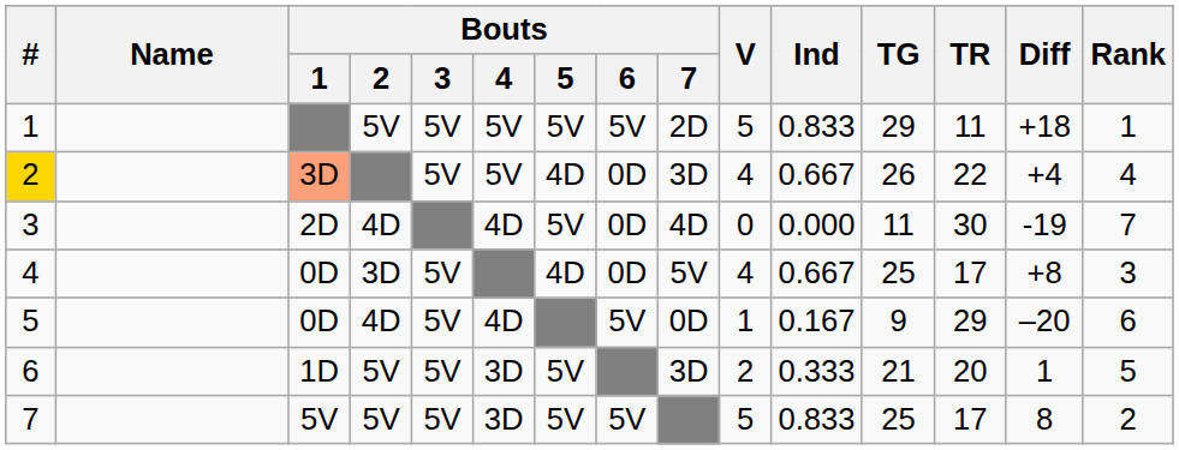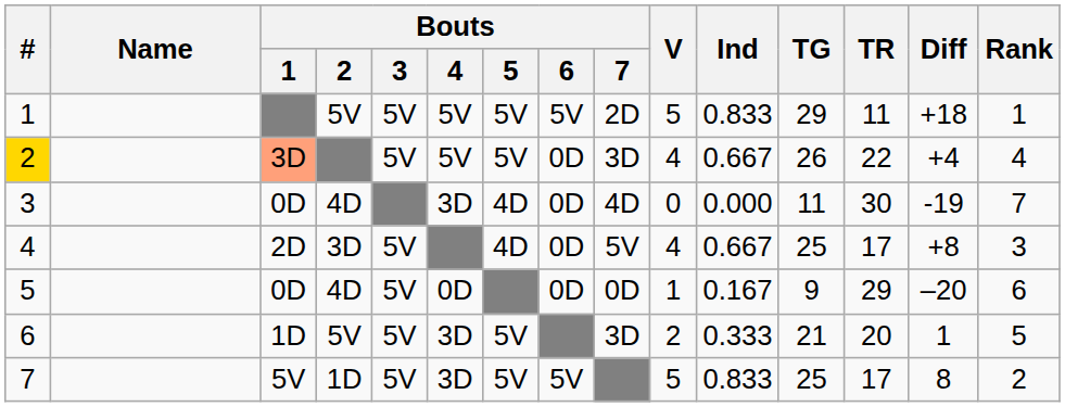row 4 | Bouts / 5: 4D -> 5V
row 5 | Bouts / 1: 2D -> 0D
row 5 | Bouts / 4: 4D -> 3D
row 5 | Bouts / 5: 5V -> 4D
row 6 | Bouts / 1: 0D -> 2D
row 7 | Bouts / 4: 4D -> 0D
row 7 | Bouts / 6: 5V -> 0D
row 9 | Bouts / 2: 5V -> 1D
